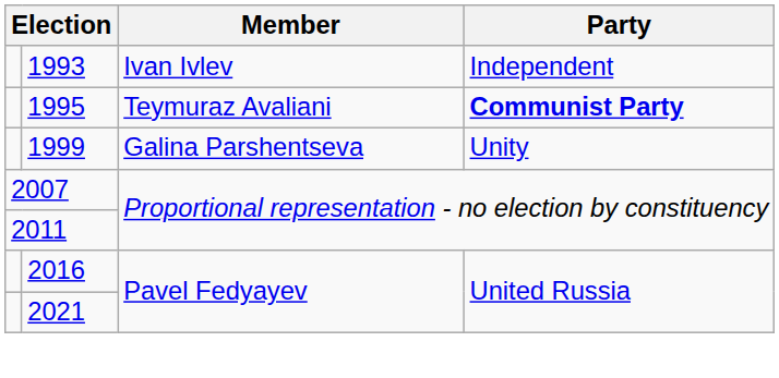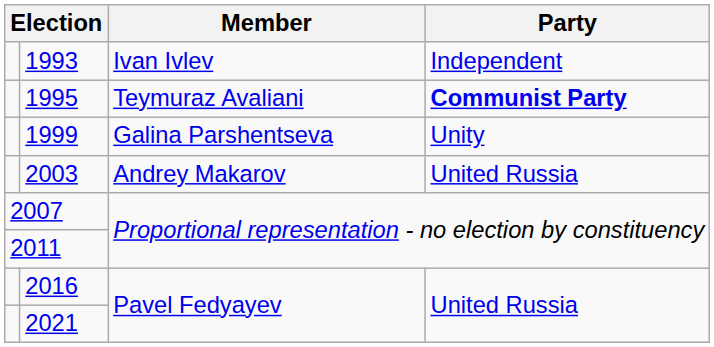+ row: 2003 | Andrey Makarov | United Russia
